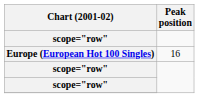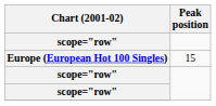Europe (European Hot 100 Singles) | Peak position: 16 -> 15
